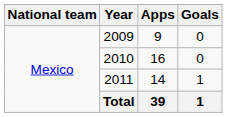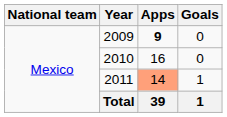2009 | Apps: normal -> bold
2011 | Apps: no background -> lightsalmon background
